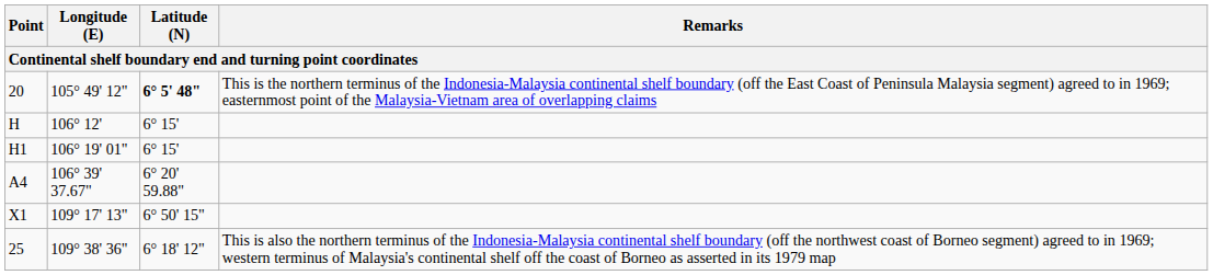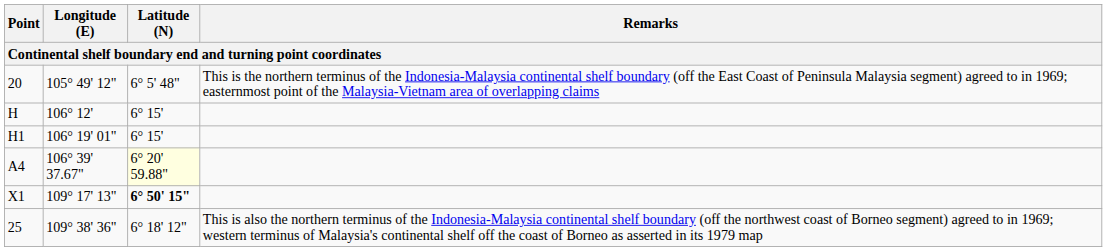20 | Latitude (N): bold -> normal
A4 | Latitude (N): no background -> lightyellow background
X1 | Latitude (N): normal -> bold
